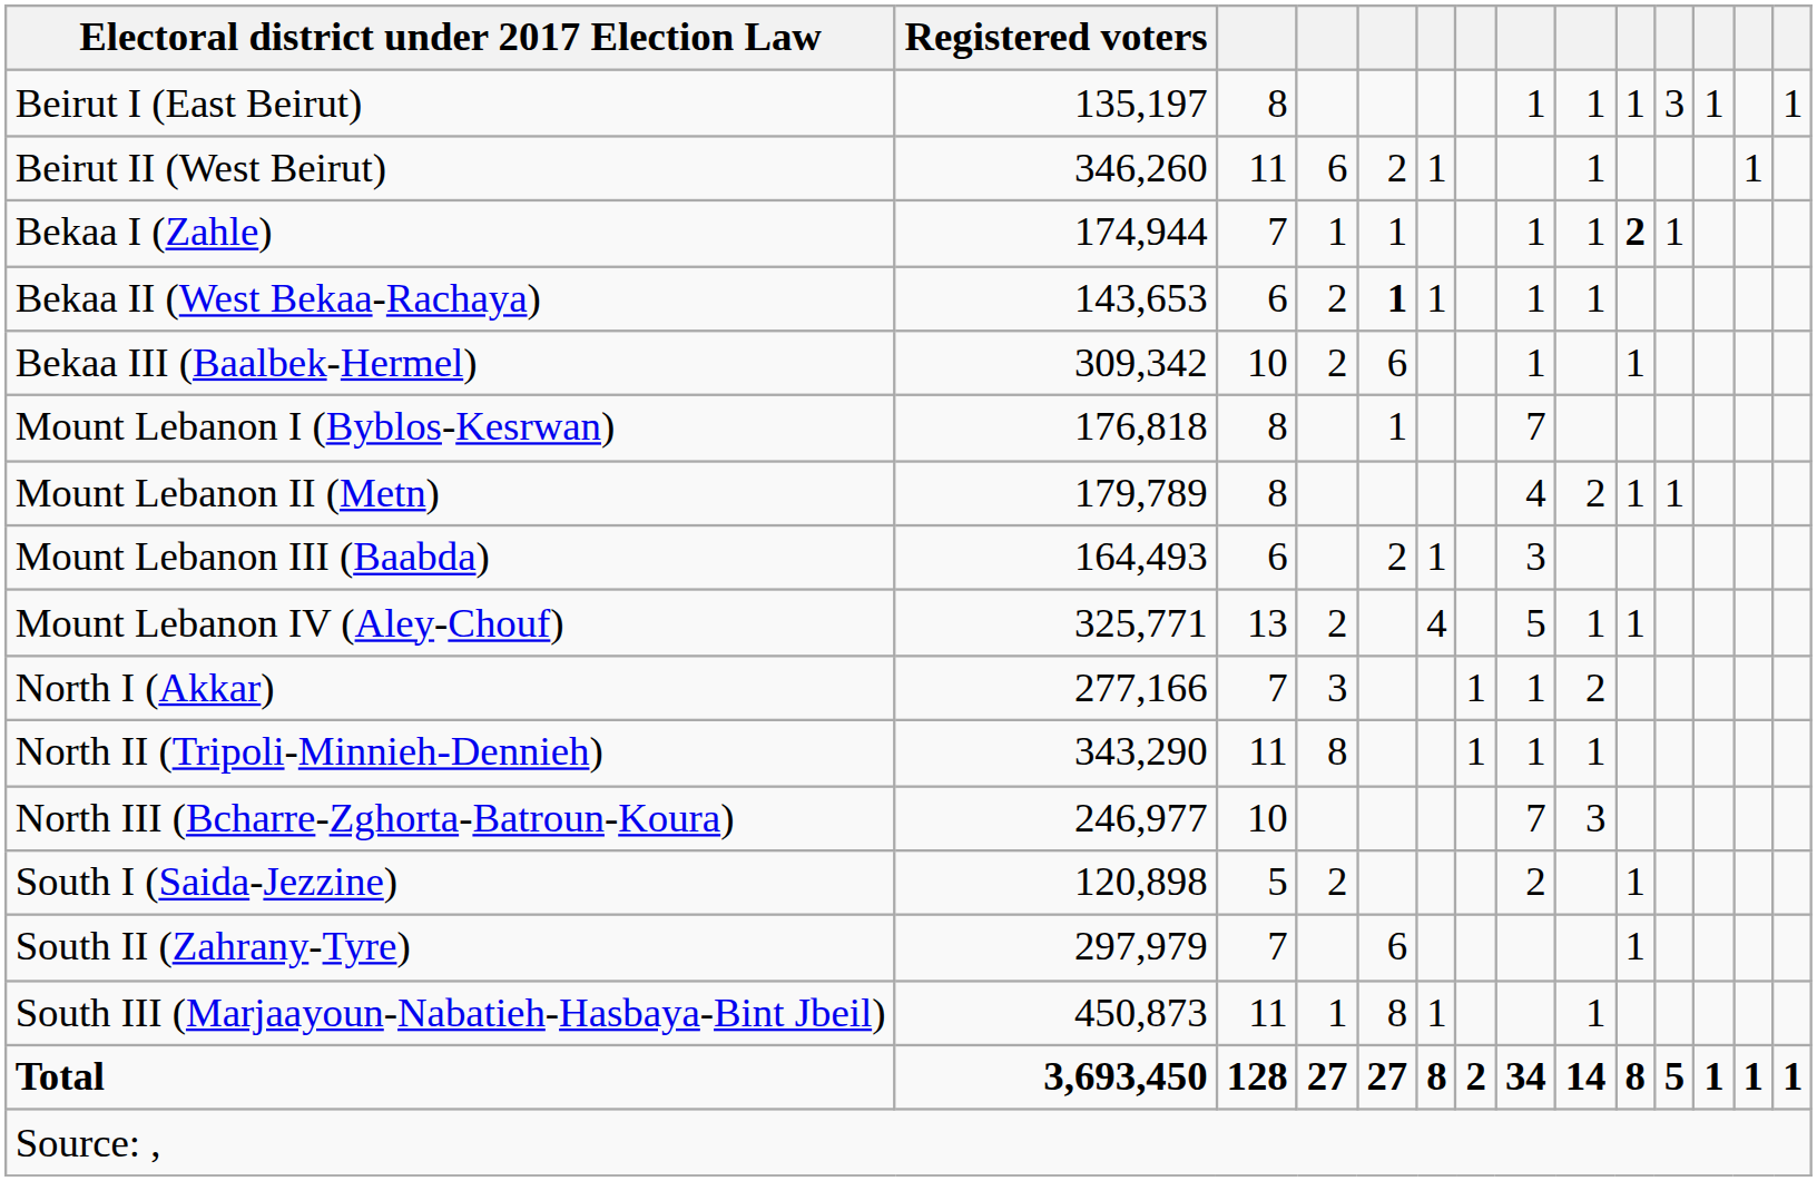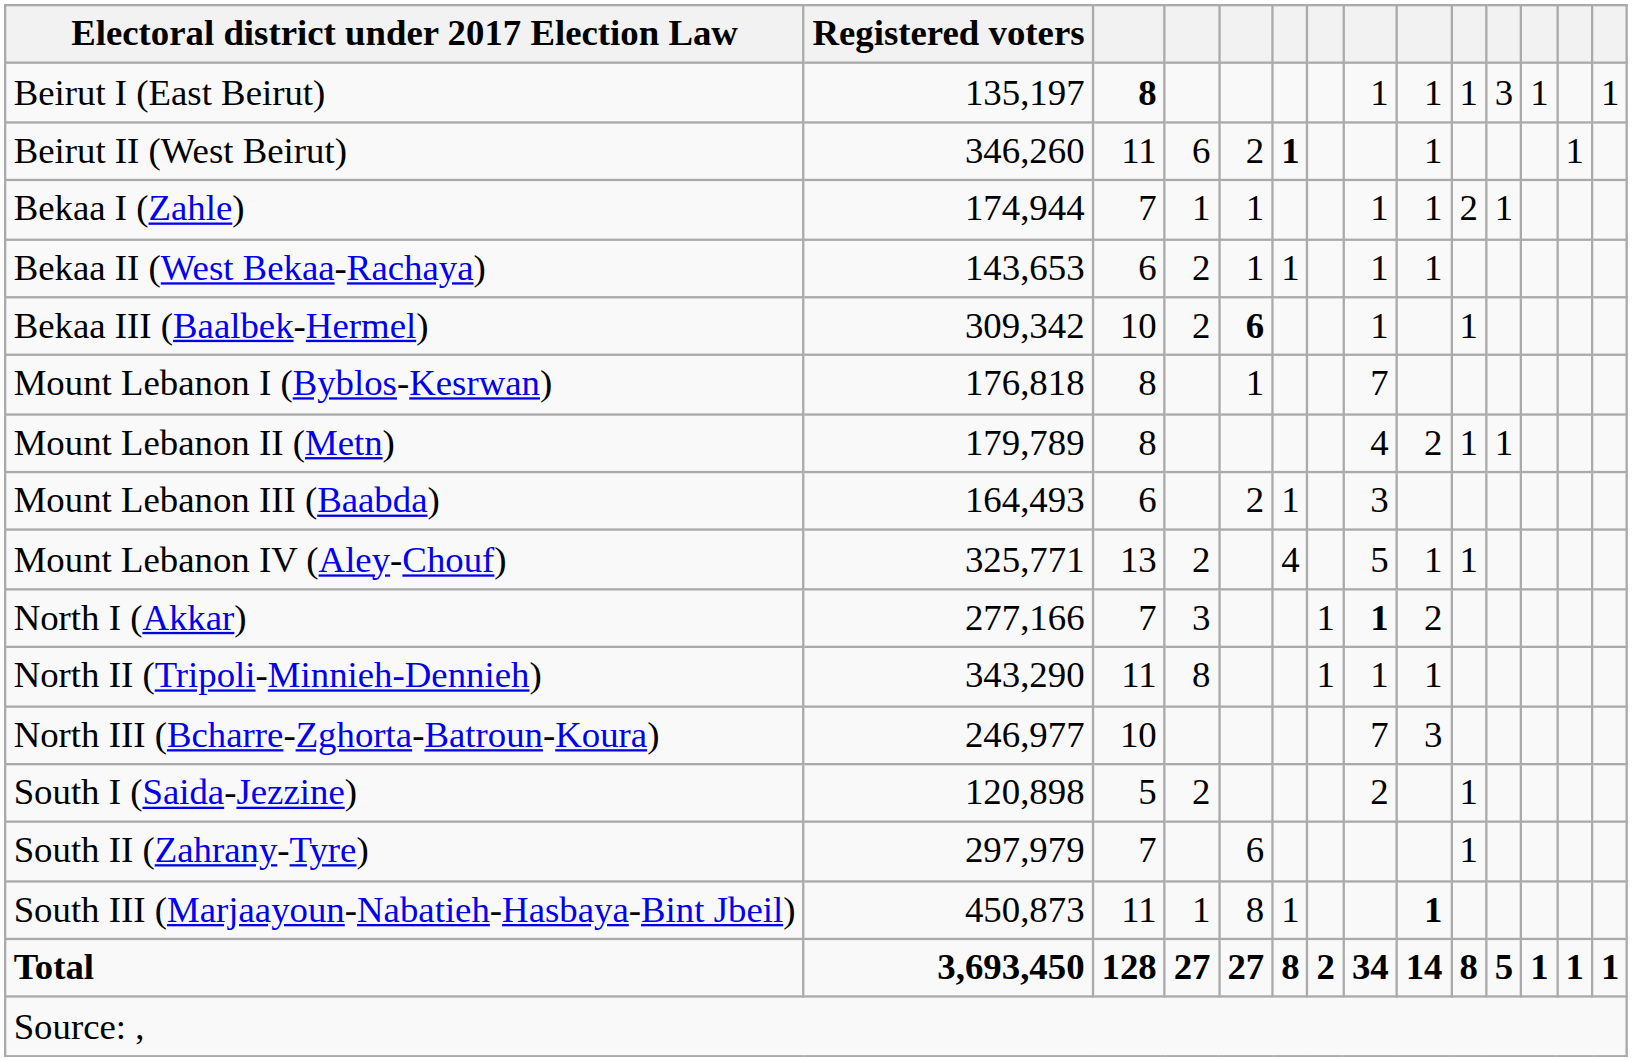Beirut I (East Beirut) | column 3: normal -> bold
Beirut II (West Beirut) | column 6: normal -> bold
Bekaa I (Zahle) | column 10: bold -> normal
Bekaa II (West Bekaa-Rachaya) | column 5: bold -> normal
Bekaa III (Baalbek-Hermel) | column 5: normal -> bold
North I (Akkar) | column 8: normal -> bold
South III (Marjaayoun-Nabatieh-Hasbaya-Bint Jbeil) | column 9: normal -> bold
